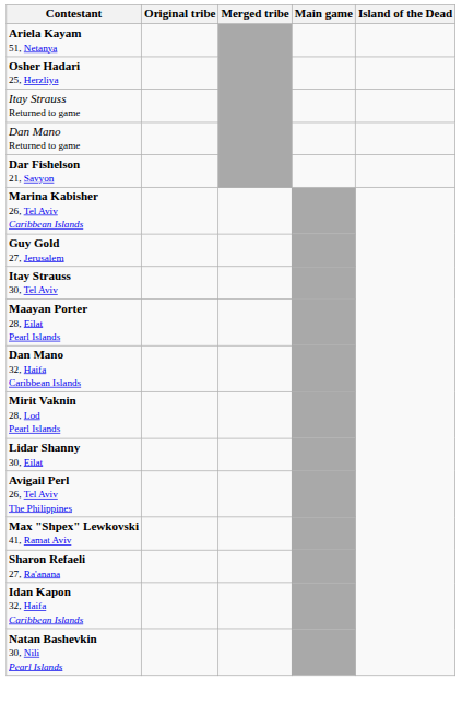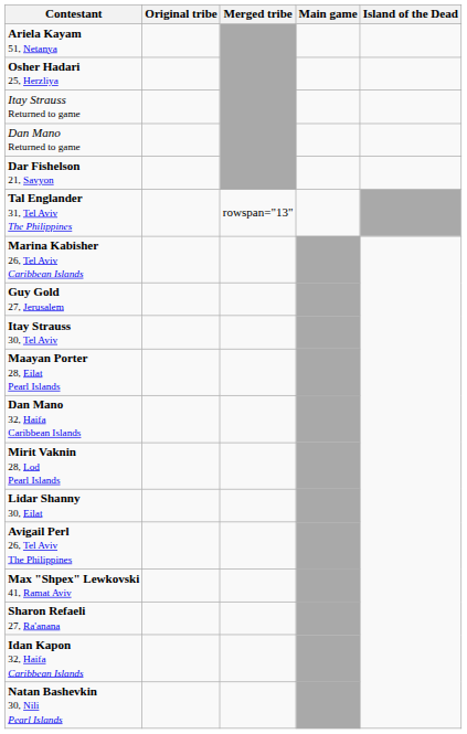+ row: Tal Englander 31, Tel Aviv The Philippines | rowspan="13"
